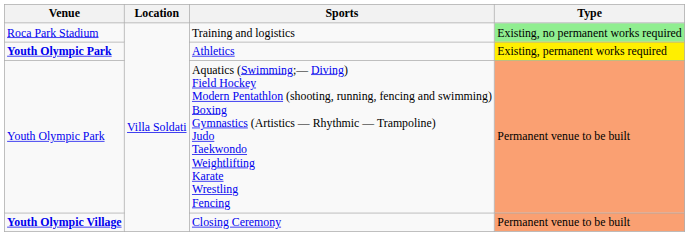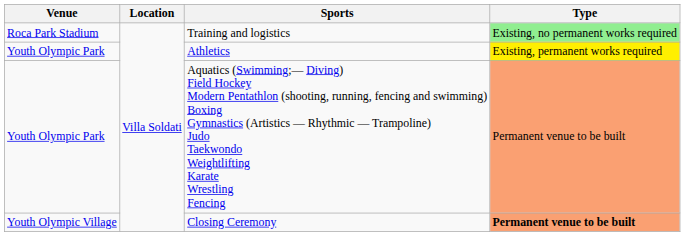Athletics | Venue: bold -> normal
Closing Ceremony | Venue: bold -> normal
Closing Ceremony | Type: normal -> bold
